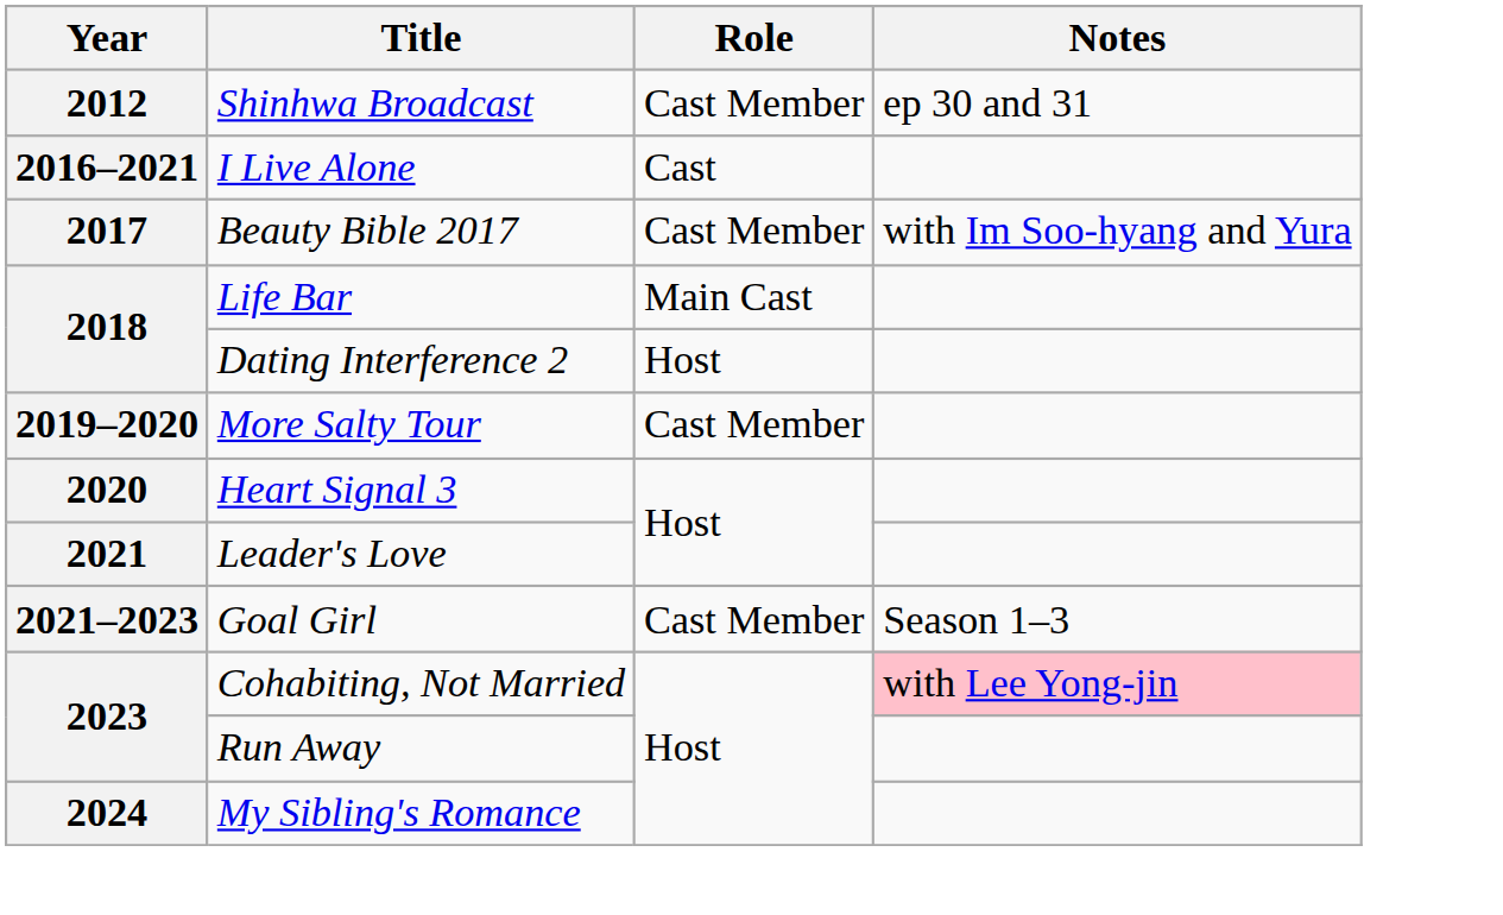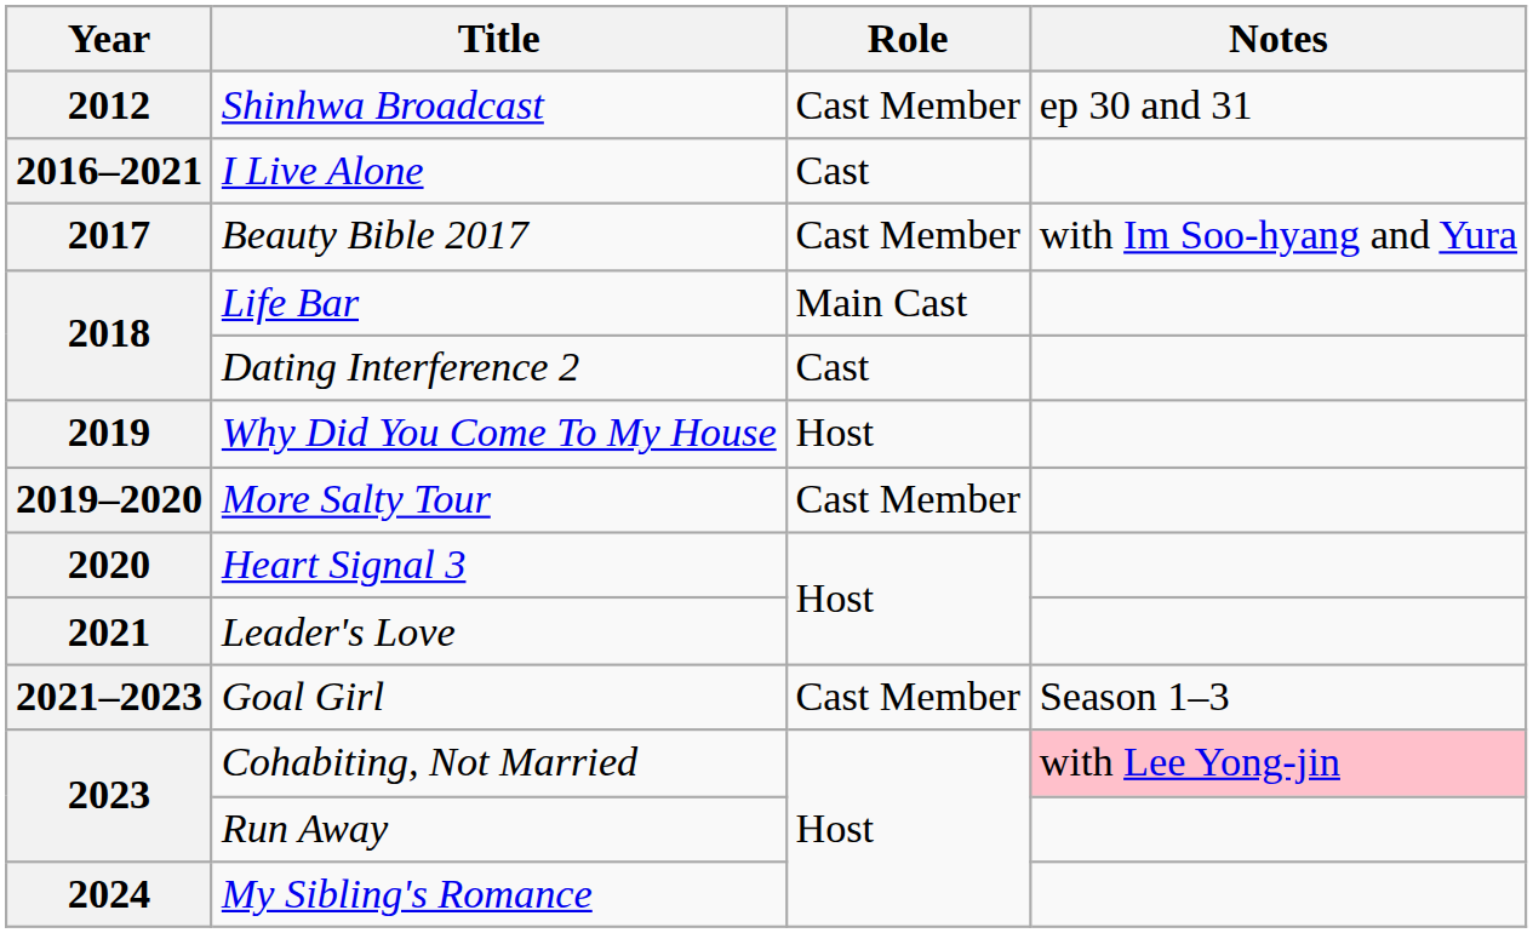Dating Interference 2 | Role: Host -> Cast
+ row: 2019 | Why Did You Come To My House | Host
